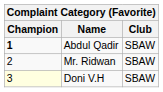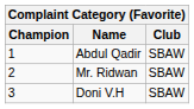Abdul Qadir | Champion: bold -> normal
Doni V.H | Champion: lightyellow background -> no background
